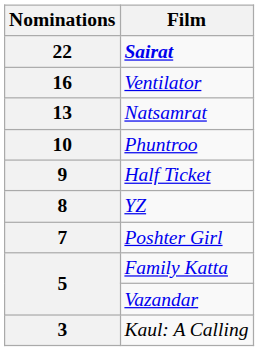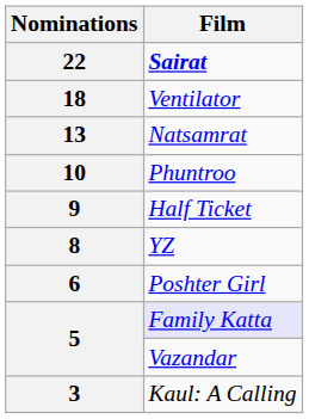row 3 | Nominations: 16 -> 18
row 8 | Nominations: 7 -> 6
row 9 | Film: no background -> lavender background
